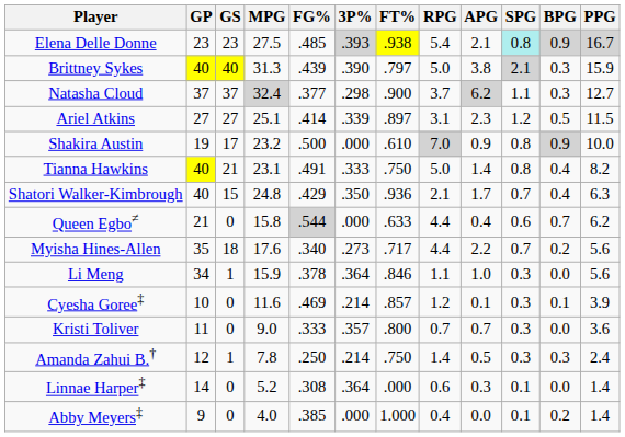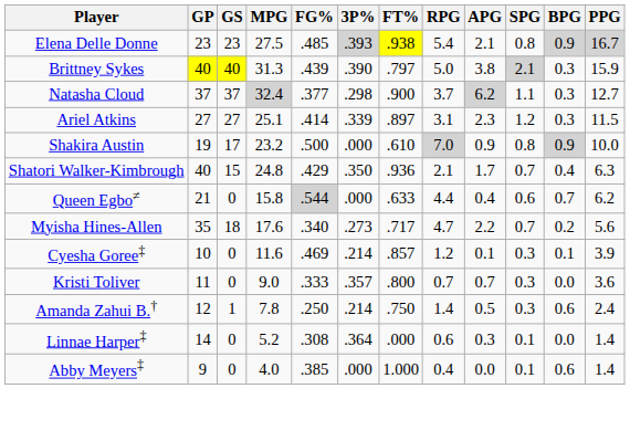Elena Delle Donne | SPG: paleturquoise background -> no background
Ariel Atkins | BPG: 0.5 -> 0.3
- row: Tianna Hawkins | 40 | 21 | 23.1 | .491 | .333 | .750 | 5.0 | 1.4 | 0.8 | 0.4 | 8.2
Myisha Hines-Allen | RPG: 4.4 -> 4.7
- row: Li Meng | 34 | 1 | 15.9 | .378 | .364 | .846 | 1.1 | 1.0 | 0.3 | 0.0 | 5.6
Amanda Zahui B.† | BPG: 0.3 -> 0.6
Abby Meyers‡ | BPG: 0.2 -> 0.6
